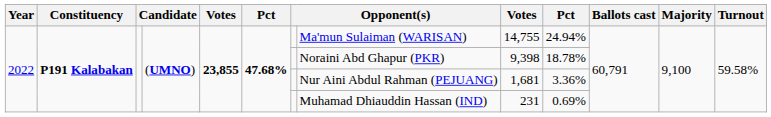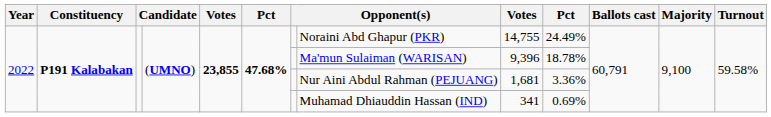row 2 | column 8: Ma'mun Sulaiman (WARISAN) -> Noraini Abd Ghapur (PKR)
row 2 | column 10: 24.94% -> 24.49%
row 3 | column 8: Noraini Abd Ghapur (PKR) -> Ma'mun Sulaiman (WARISAN)
row 3 | column 9: 9,398 -> 9,396
row 5 | column 9: 231 -> 341
